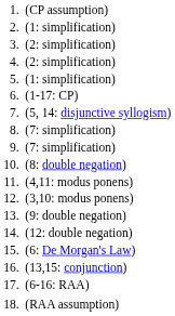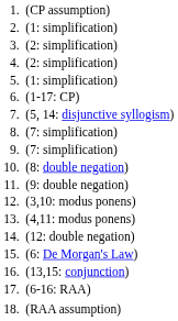11. | column 2: (4,11: modus ponens) -> (9: double negation)
13. | column 2: (9: double negation) -> (4,11: modus ponens)
